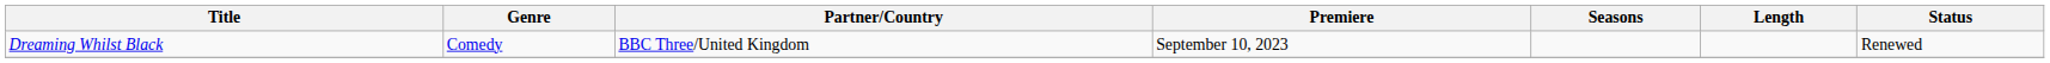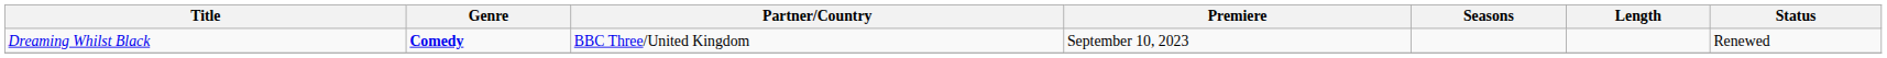Dreaming Whilst Black | Genre: normal -> bold
